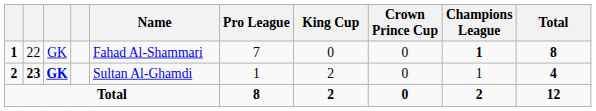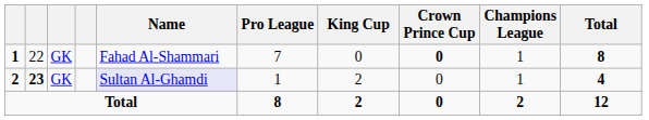row 2 | Crown Prince Cup: normal -> bold
row 2 | Champions League: bold -> normal
row 3 | column 3: bold -> normal
row 3 | Name: no background -> lavender background
